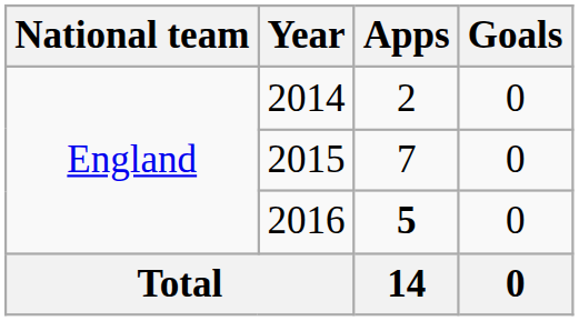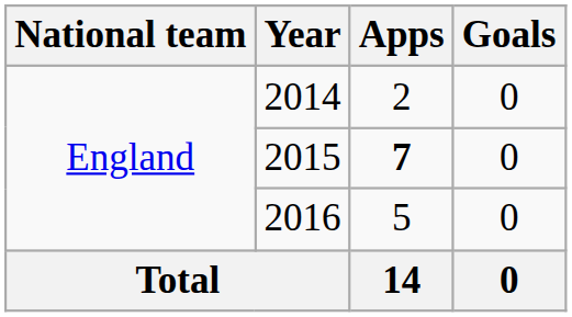2015 | Apps: normal -> bold
2016 | Apps: bold -> normal
